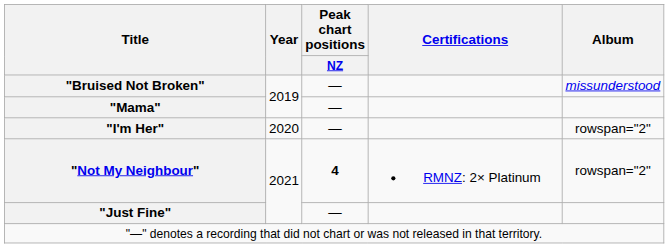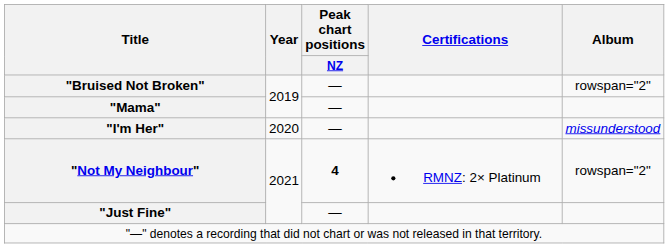"Bruised Not Broken" | Album: missunderstood -> rowspan="2"
"I'm Her" | Album: rowspan="2" -> missunderstood
